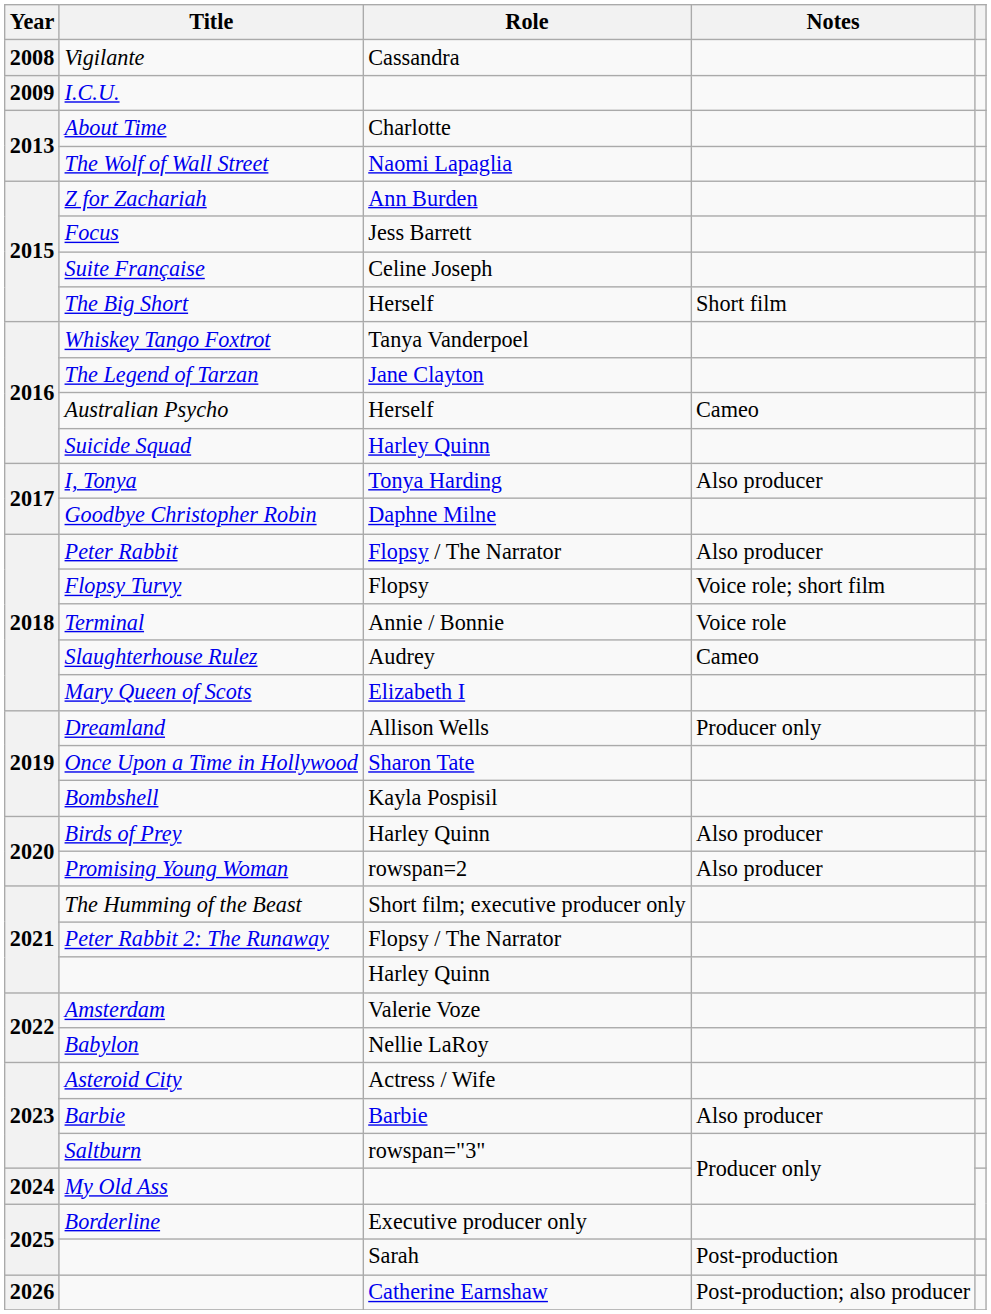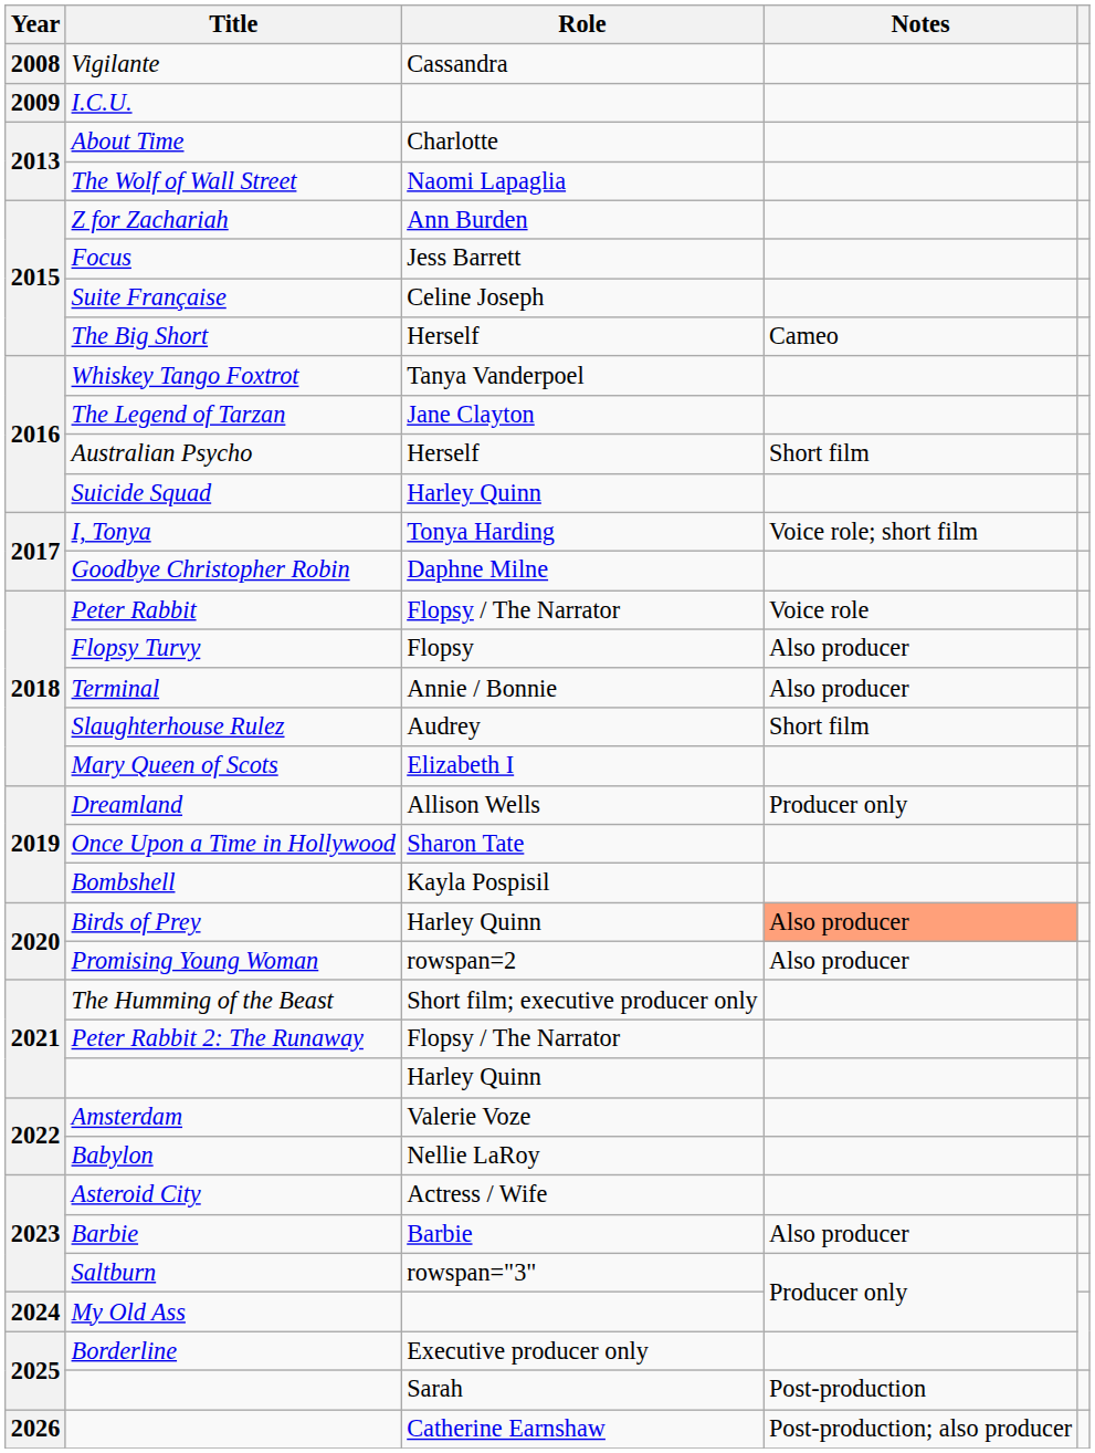The Big Short | Notes: Short film -> Cameo
Australian Psycho | Notes: Cameo -> Short film
I, Tonya | Notes: Also producer -> Voice role; short film
Peter Rabbit | Notes: Also producer -> Voice role
Flopsy Turvy | Notes: Voice role; short film -> Also producer
Terminal | Notes: Voice role -> Also producer
Slaughterhouse Rulez | Notes: Cameo -> Short film
Birds of Prey | Notes: no background -> lightsalmon background
